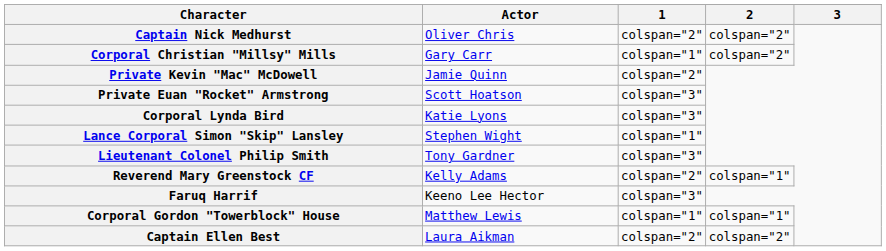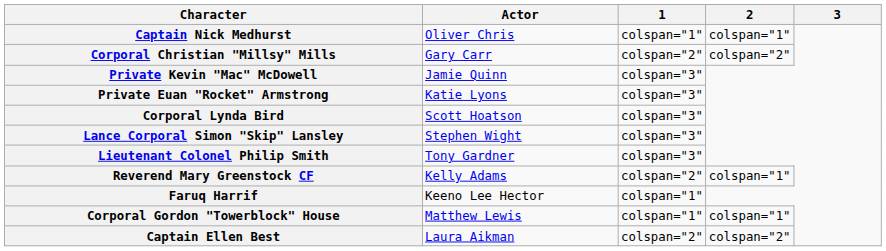Captain Nick Medhurst | 1: colspan="2" -> colspan="1"
Captain Nick Medhurst | 2: colspan="2" -> colspan="1"
Corporal Christian "Millsy" Mills | 1: colspan="1" -> colspan="2"
Private Kevin "Mac" McDowell | 1: colspan="2" -> colspan="3"
Private Euan "Rocket" Armstrong | Actor: Scott Hoatson -> Katie Lyons
Corporal Lynda Bird | Actor: Katie Lyons -> Scott Hoatson
Lance Corporal Simon "Skip" Lansley | 1: colspan="1" -> colspan="3"
Faruq Harrif | 1: colspan="3" -> colspan="1"
